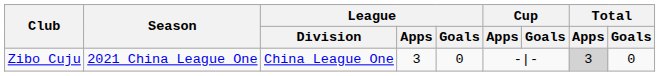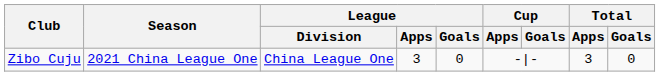Zibo Cuju | Total / Apps: lightgrey background -> no background
